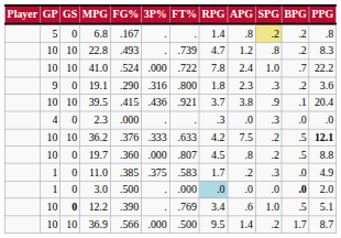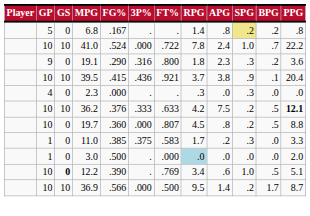- row: 10 | 10 | 22.8 | .493 | . | .739 | 4.7 | 1.2 | .8 | .2 | 8.3
11.0 | PPG: 4.9 -> 3.3
3.0 | BPG: bold -> normal
